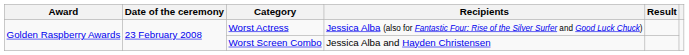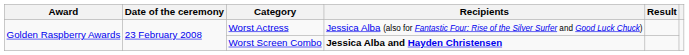Worst Screen Combo | Recipients: normal -> bold
